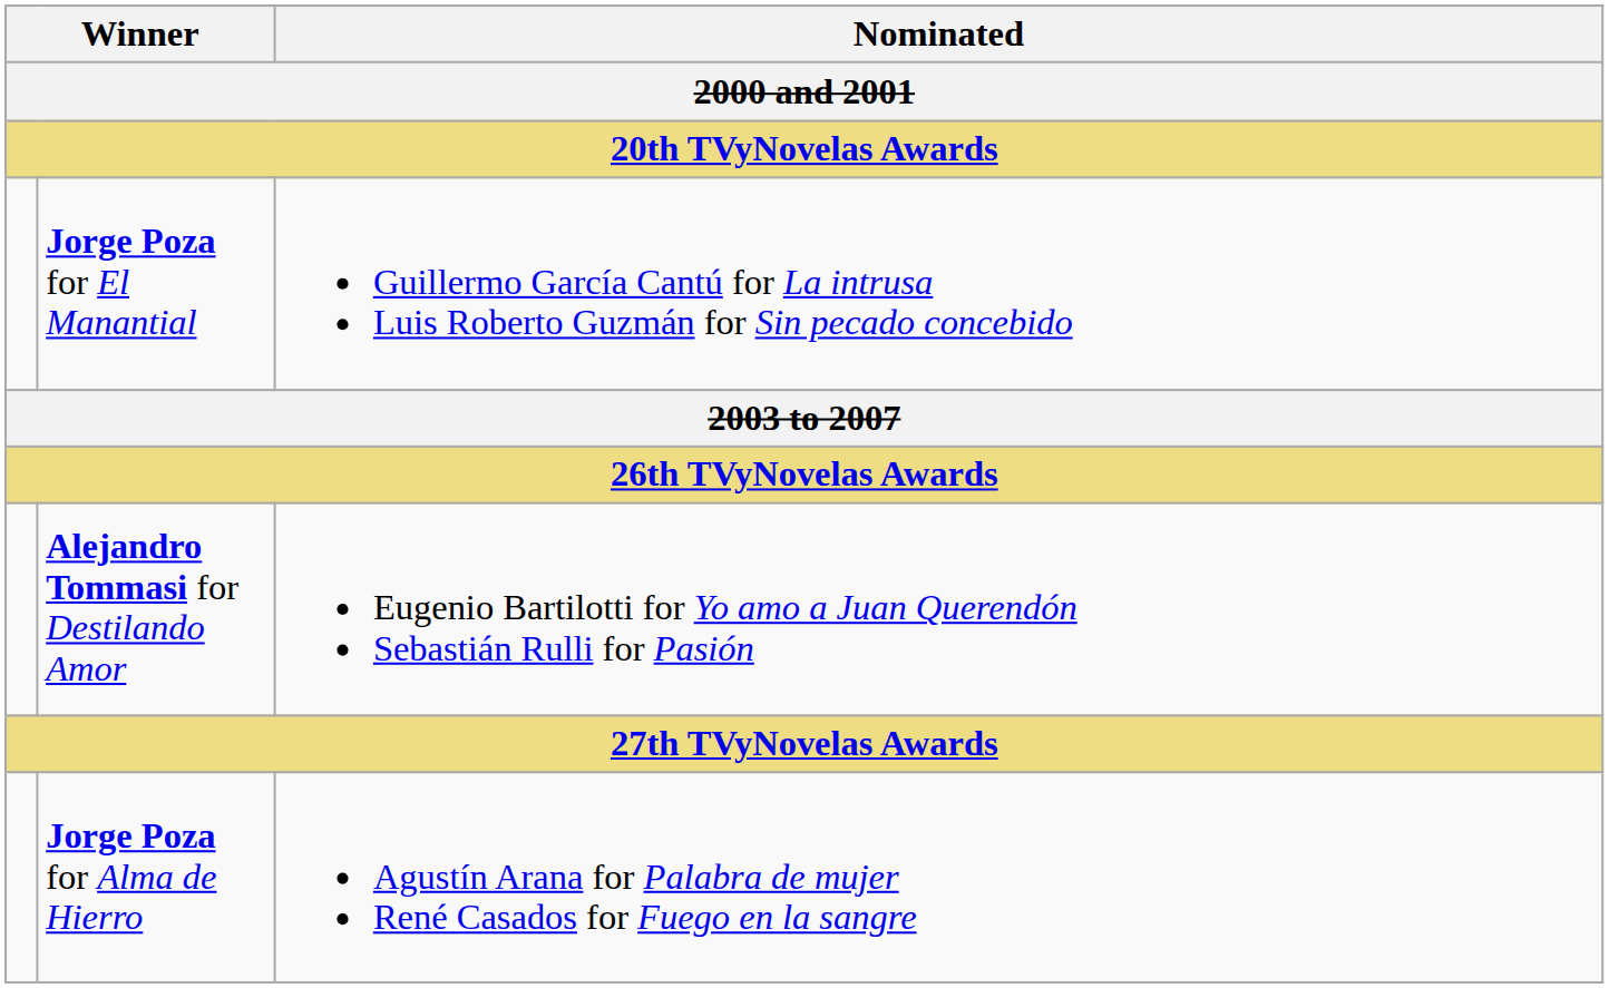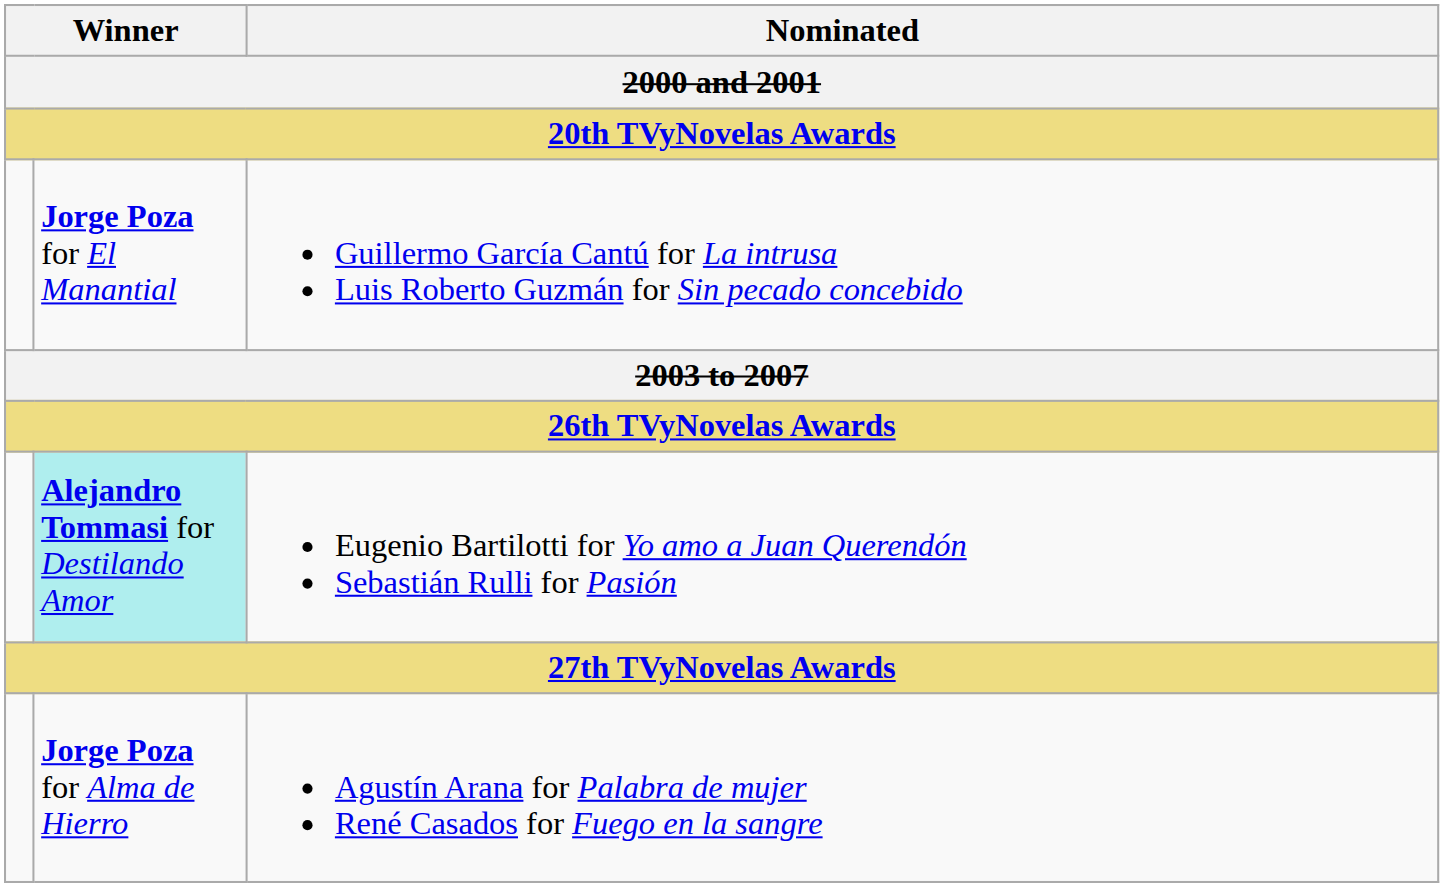Alejandro Tommasi for Destilando Amor | column 2: no background -> paleturquoise background
